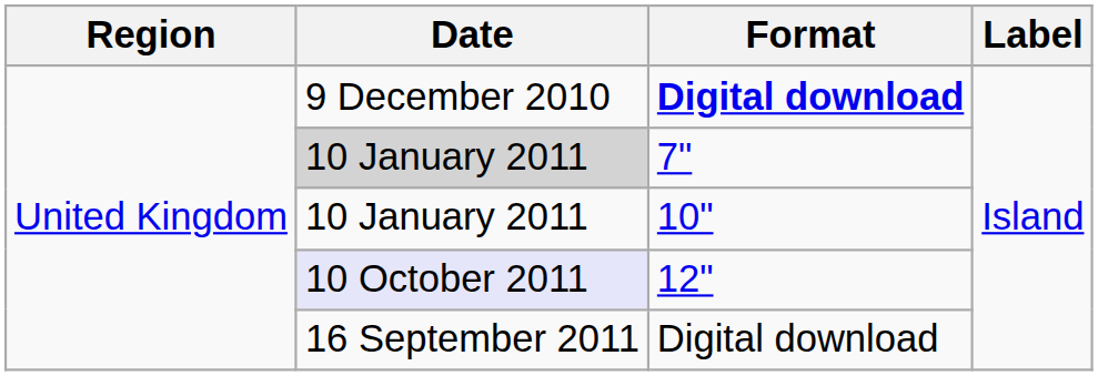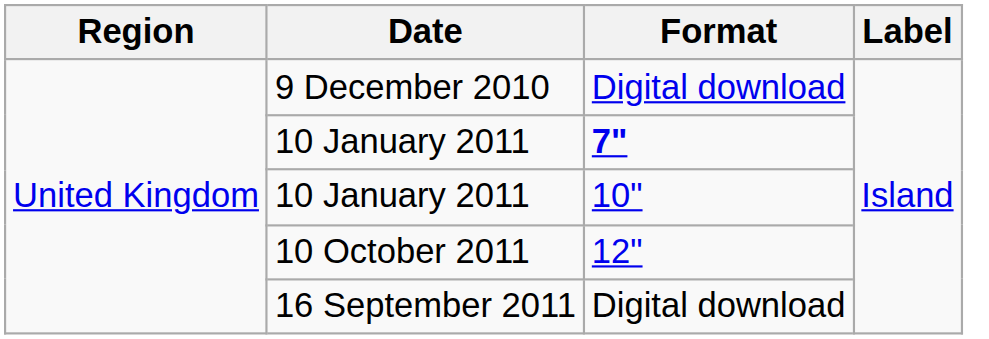9 December 2010 | Format: bold -> normal
10 January 2011 / 7" | Date: lightgrey background -> no background
10 January 2011 / 7" | Format: normal -> bold
10 October 2011 | Date: lavender background -> no background
